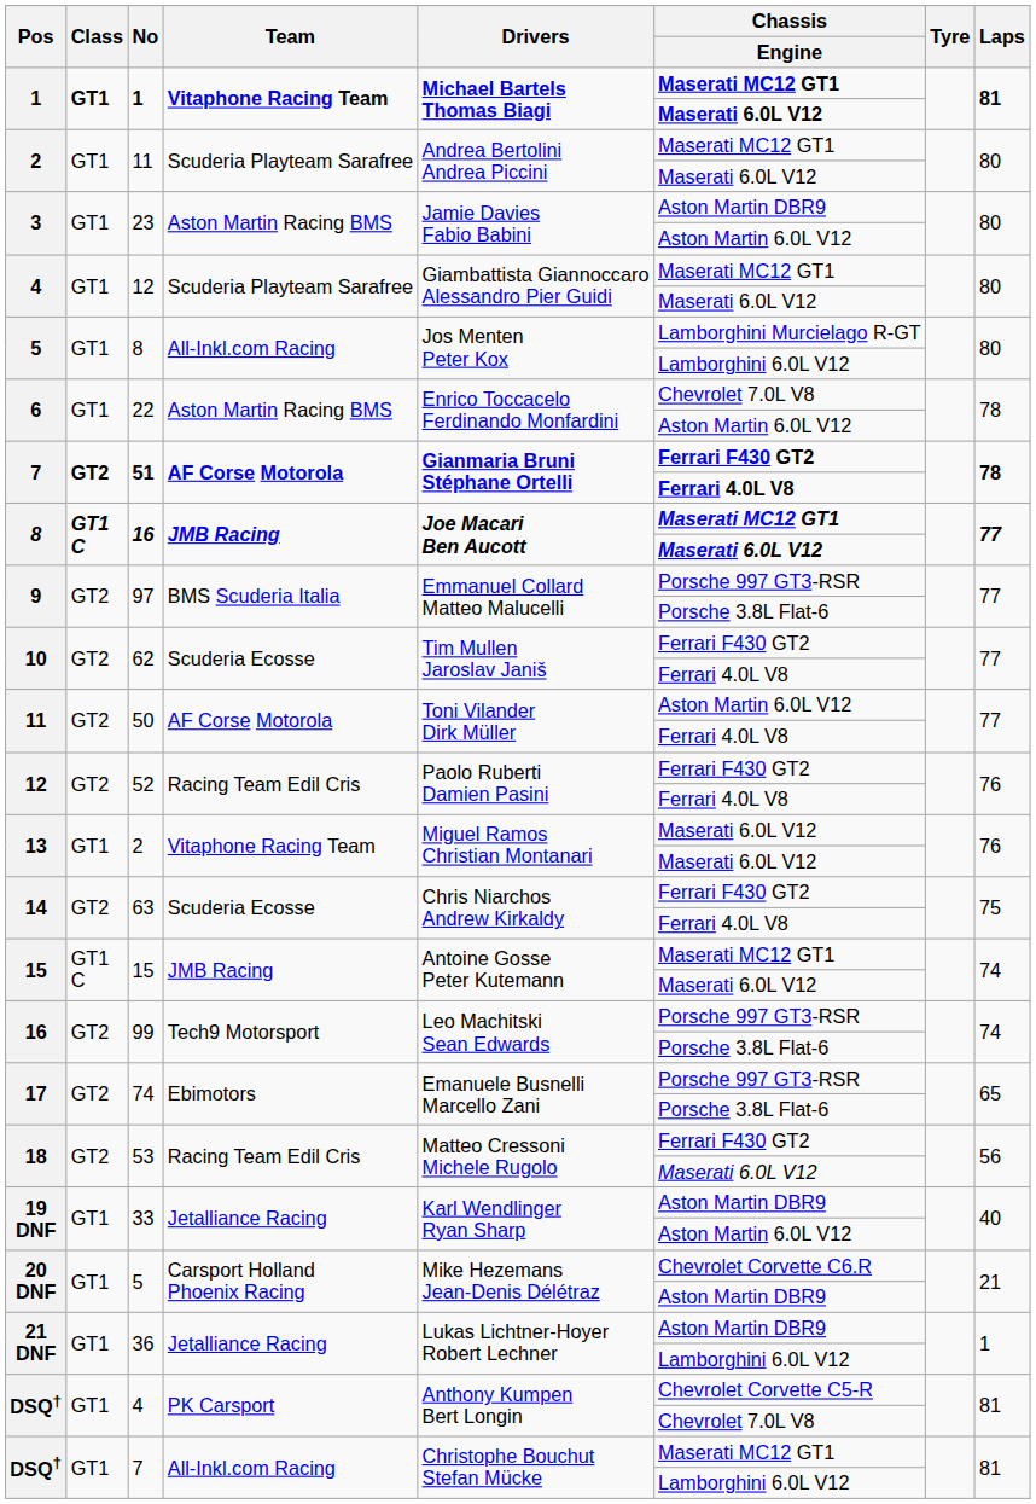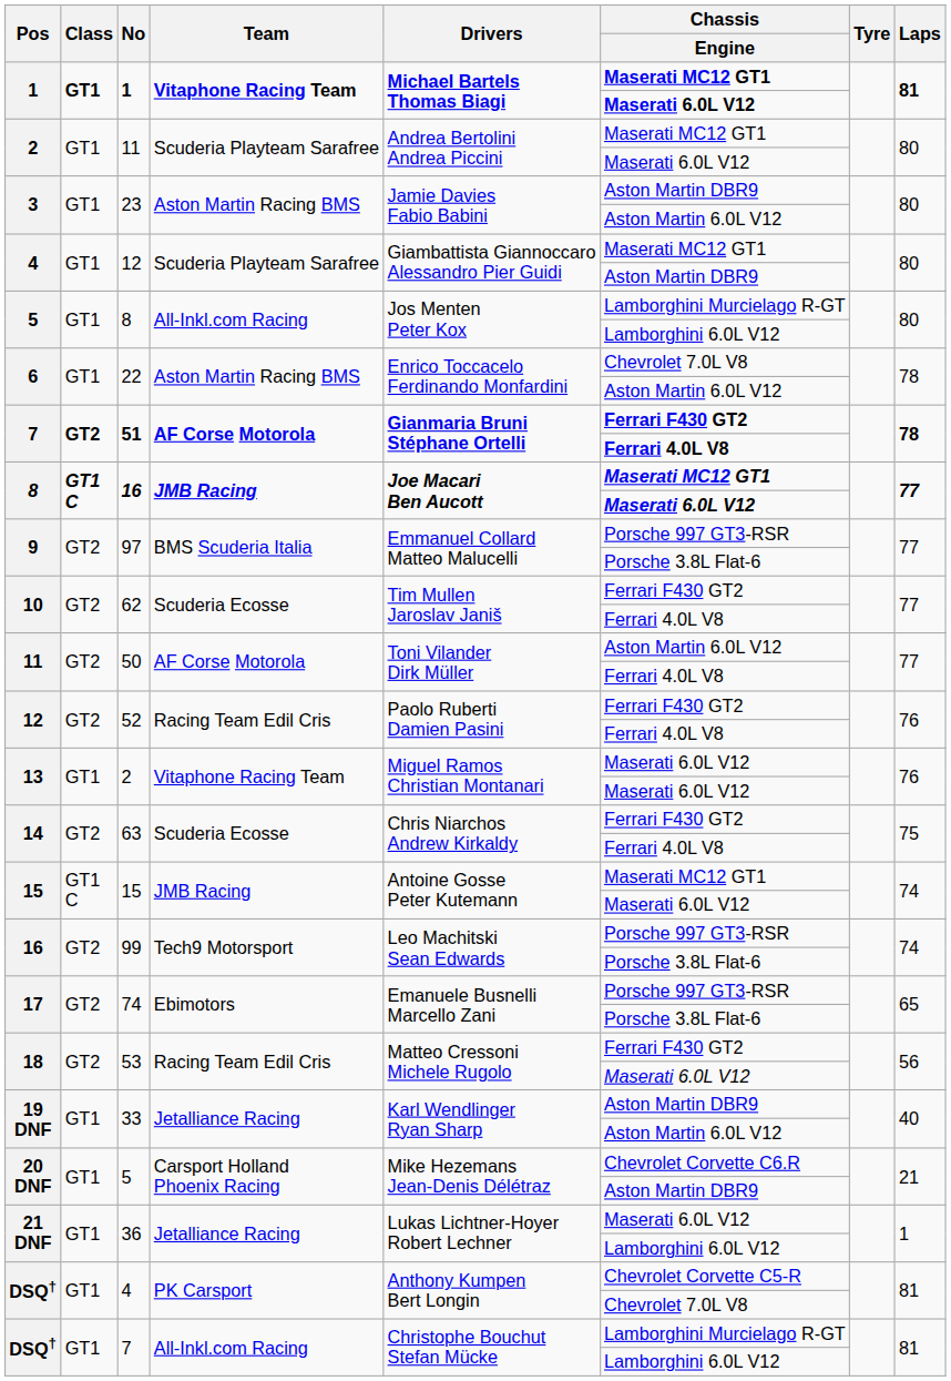row 10 | Chassis / Engine: Maserati 6.0L V12 -> Aston Martin DBR9
row 43 | Chassis / Engine: Aston Martin DBR9 -> Maserati 6.0L V12
row 47 | Chassis / Engine: Maserati MC12 GT1 -> Lamborghini Murcielago R-GT
